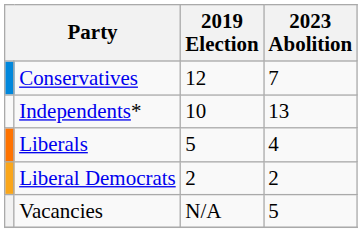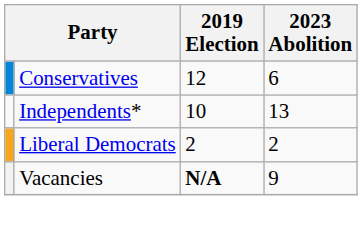Conservatives | 2023 Abolition: 7 -> 6
- row: Liberals | 5 | 4
Vacancies | 2019 Election: normal -> bold
Vacancies | 2023 Abolition: 5 -> 9
